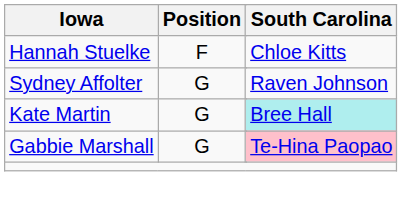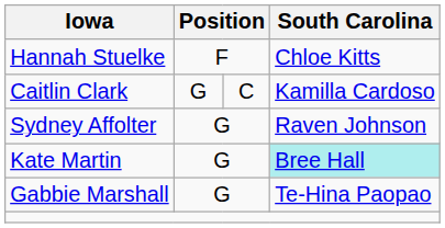+ row: Caitlin Clark | G | C | Kamilla Cardoso
Gabbie Marshall | South Carolina: pink background -> no background
